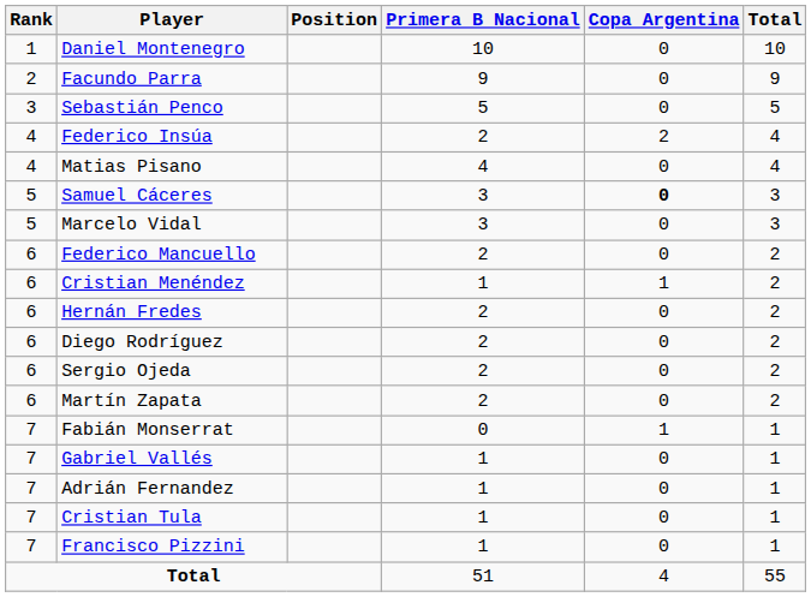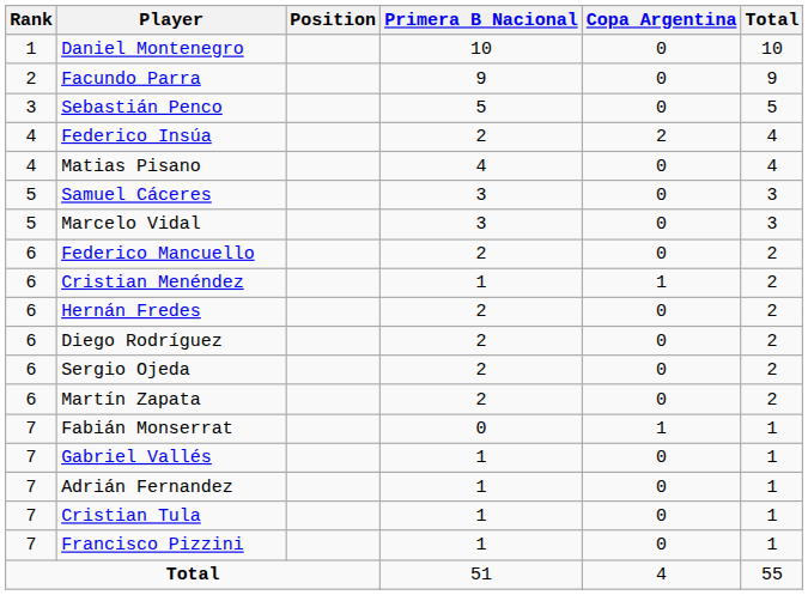Samuel Cáceres | Copa Argentina: bold -> normal
